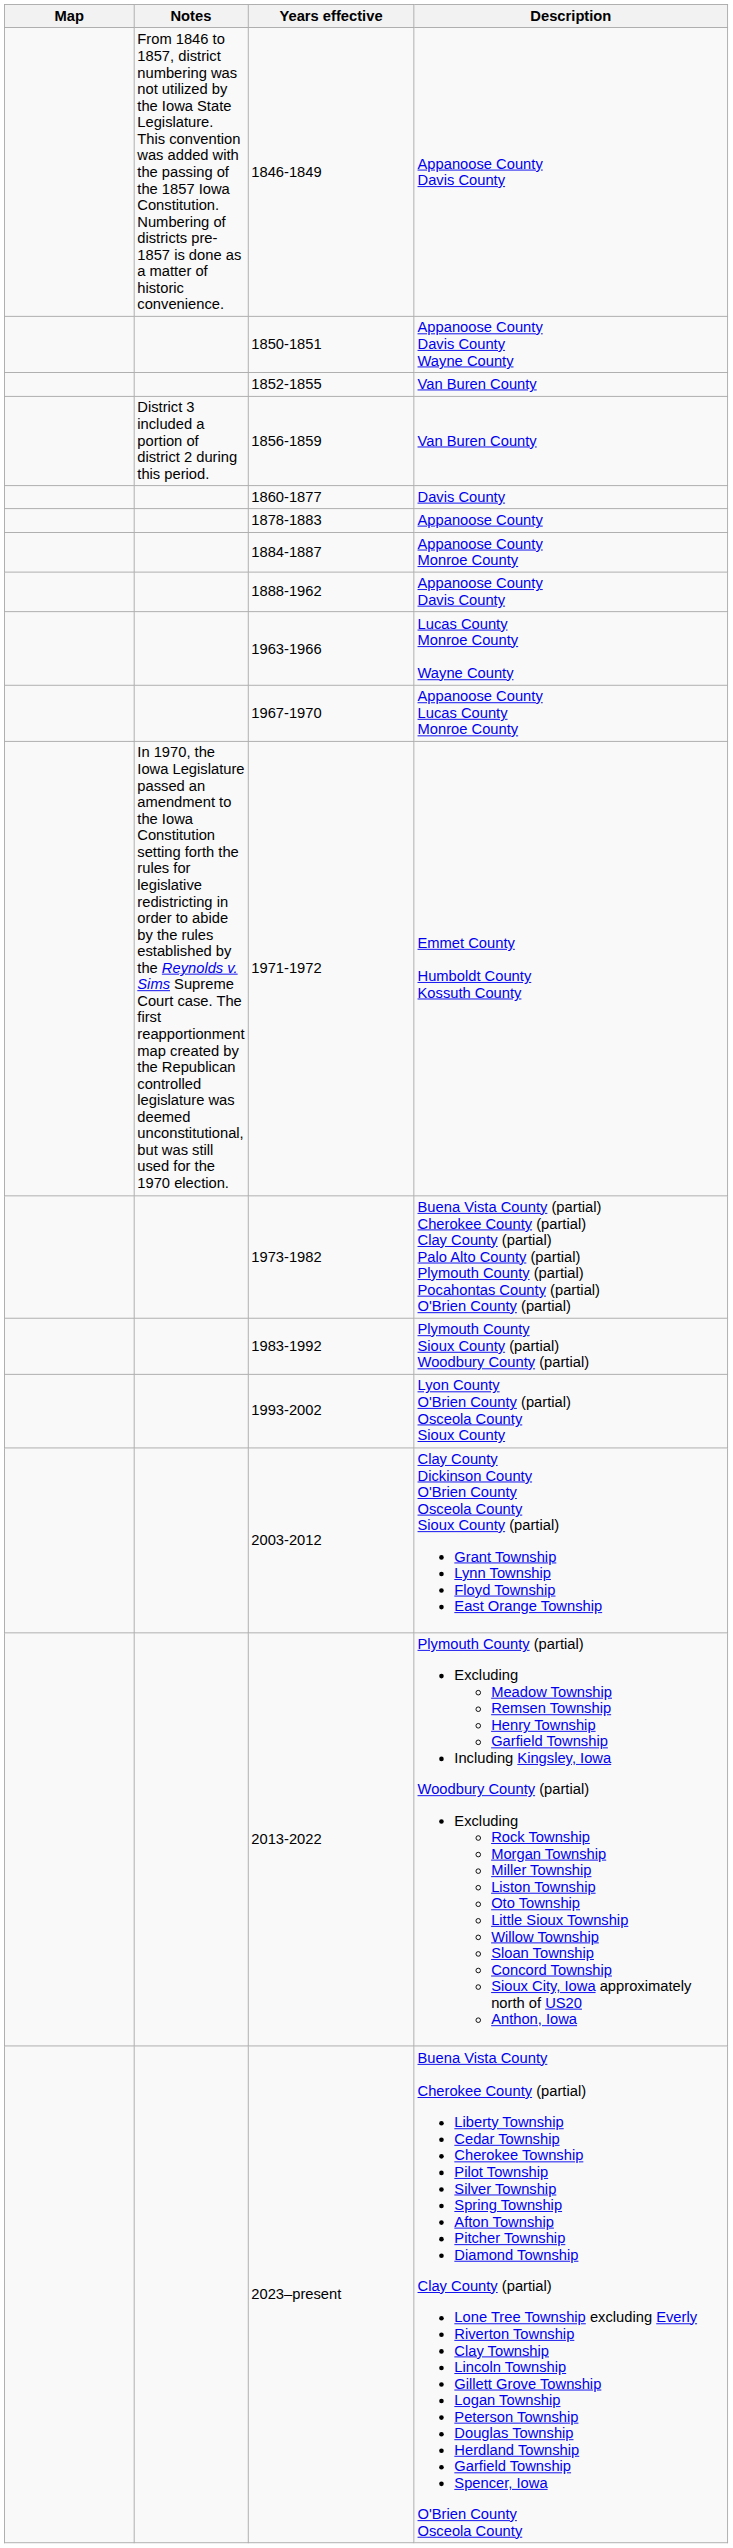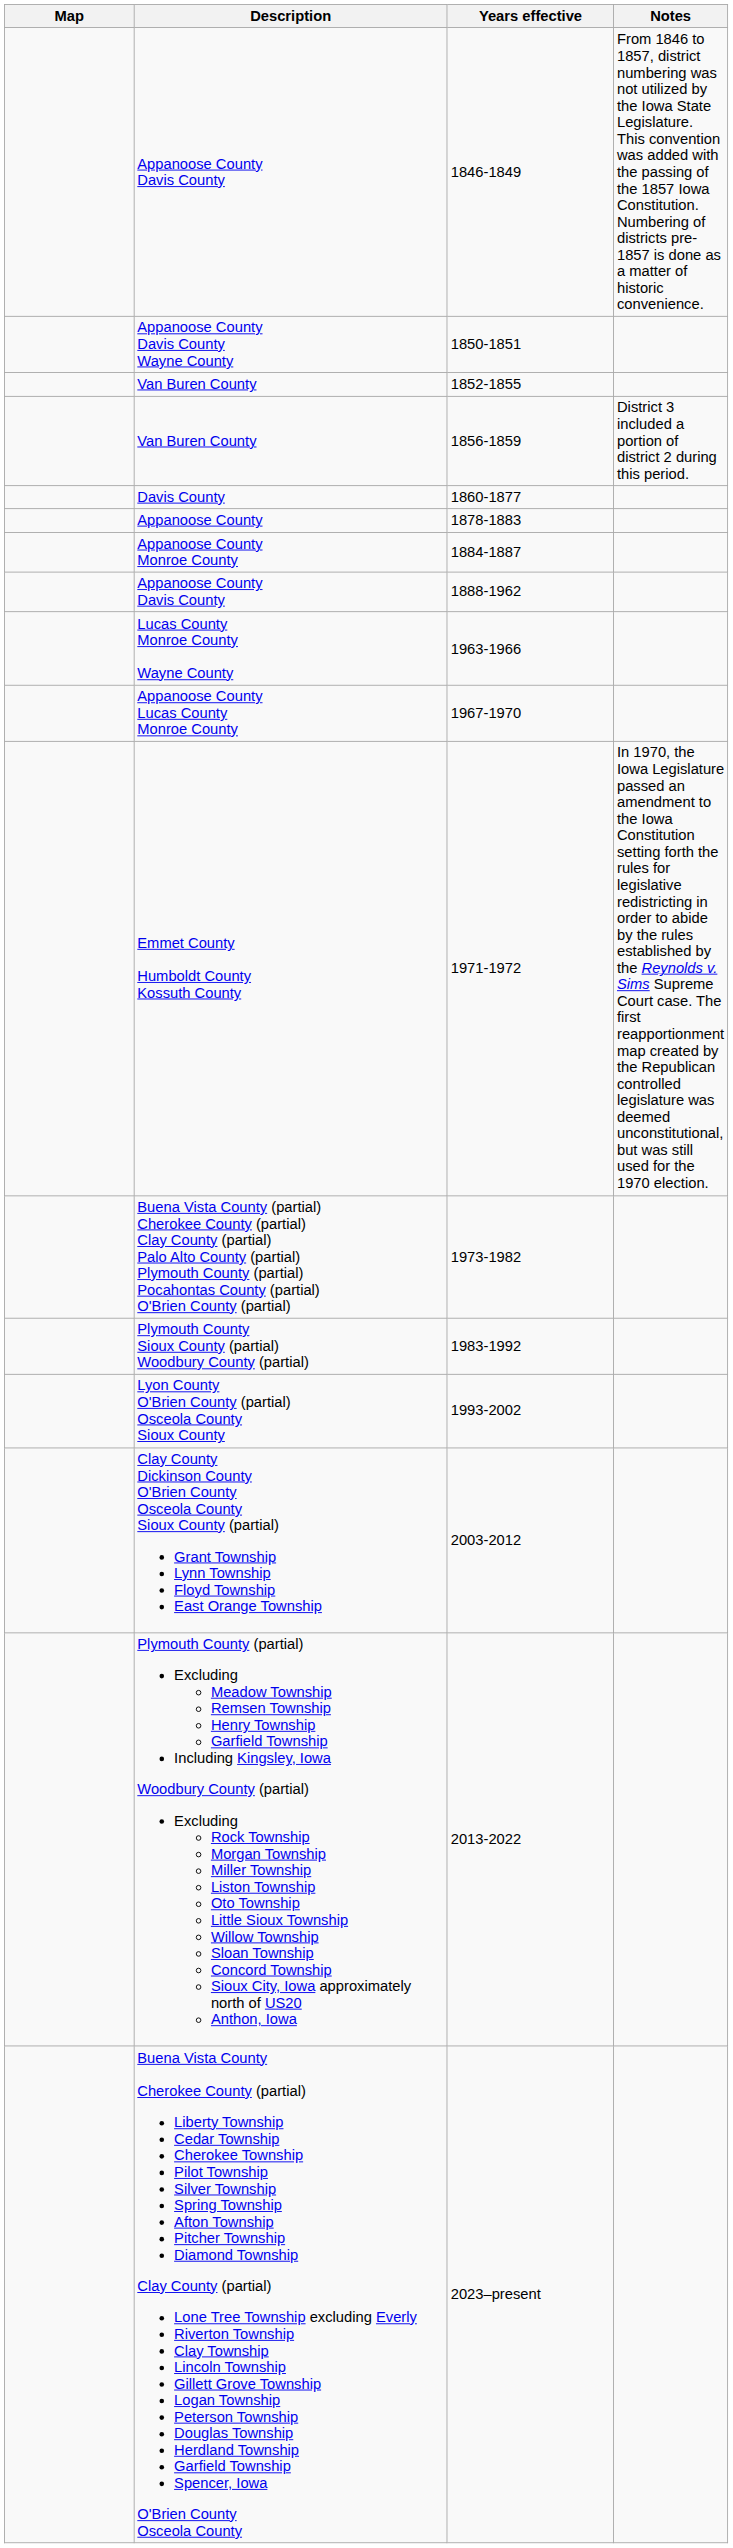columns swapped: Description <-> Notes
